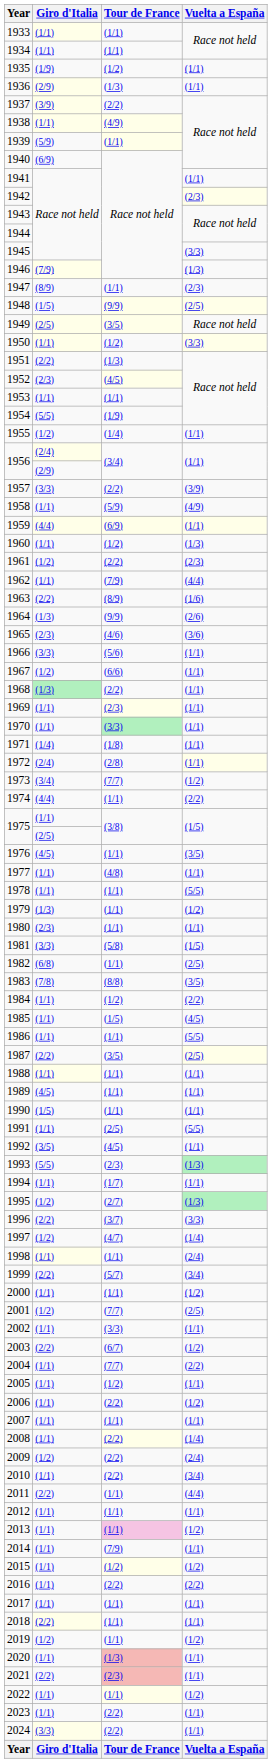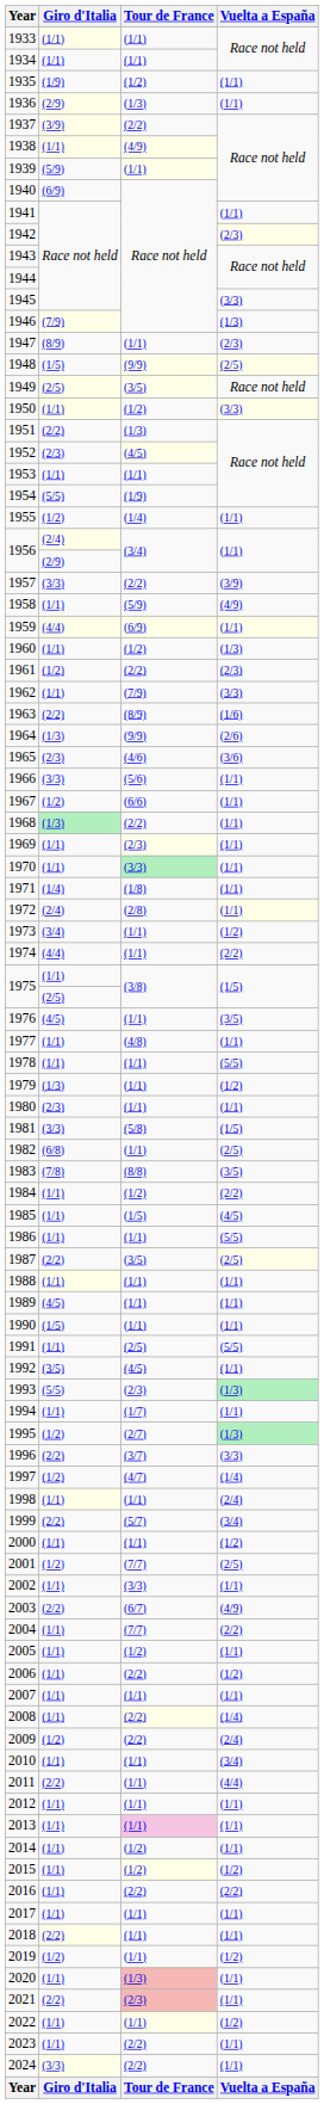1962 | Vuelta a España: (4/4) -> (3/3)
1973 | Tour de France: (7/7) -> (1/1)
2003 | Vuelta a España: (1/2) -> (4/9)
2010 | Tour de France: (2/2) -> (1/1)
2013 | Vuelta a España: (1/2) -> (1/1)
2014 | Tour de France: (7/9) -> (1/2)
